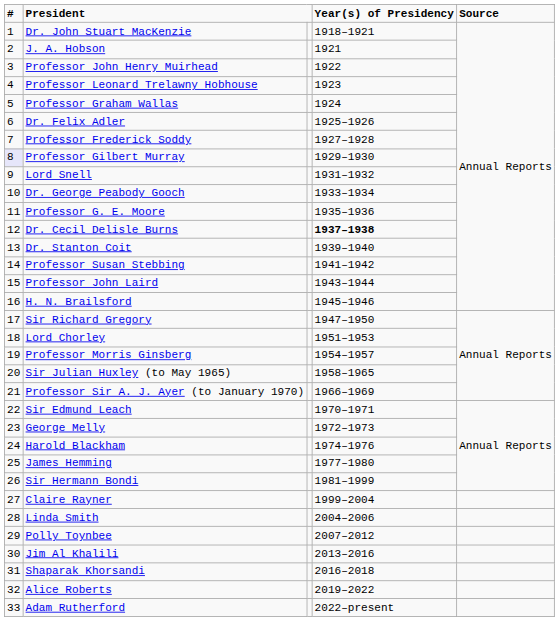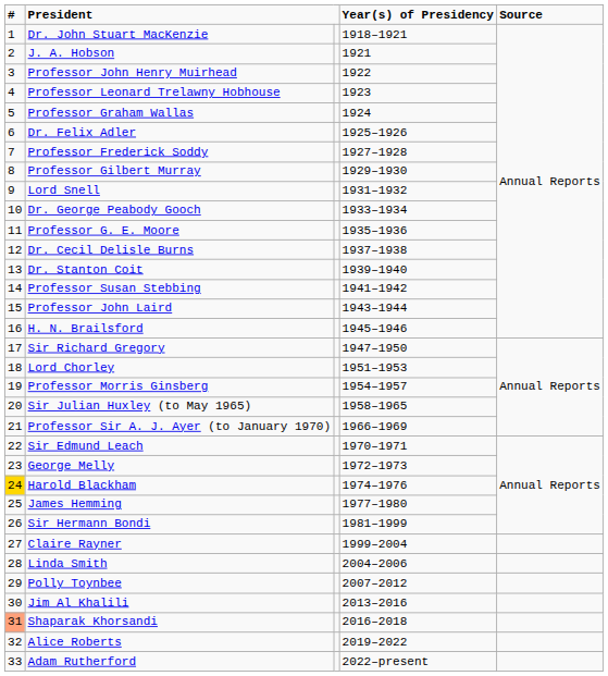Professor Gilbert Murray | #: lavender background -> no background
Dr. Cecil Delisle Burns | Year(s) of Presidency: bold -> normal
Harold Blackham | #: no background -> gold background
Shaparak Khorsandi | #: no background -> lightsalmon background
